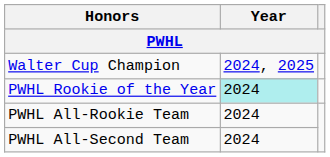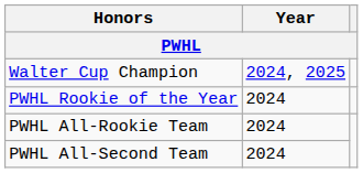PWHL Rookie of the Year | Year: paleturquoise background -> no background
